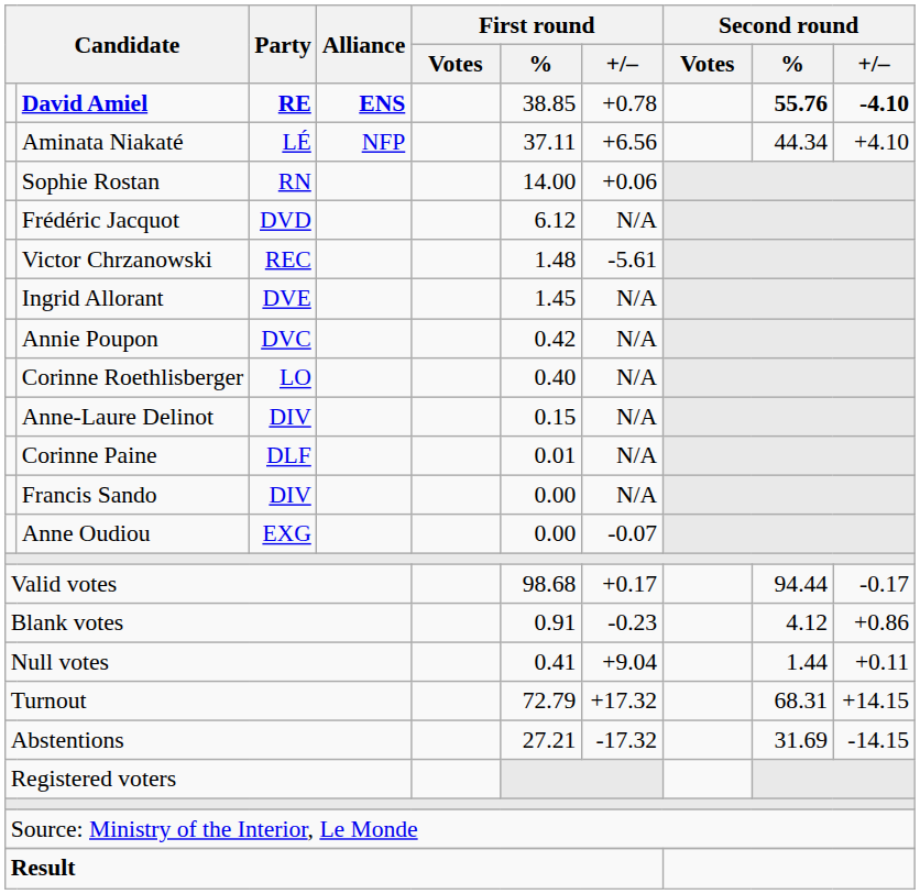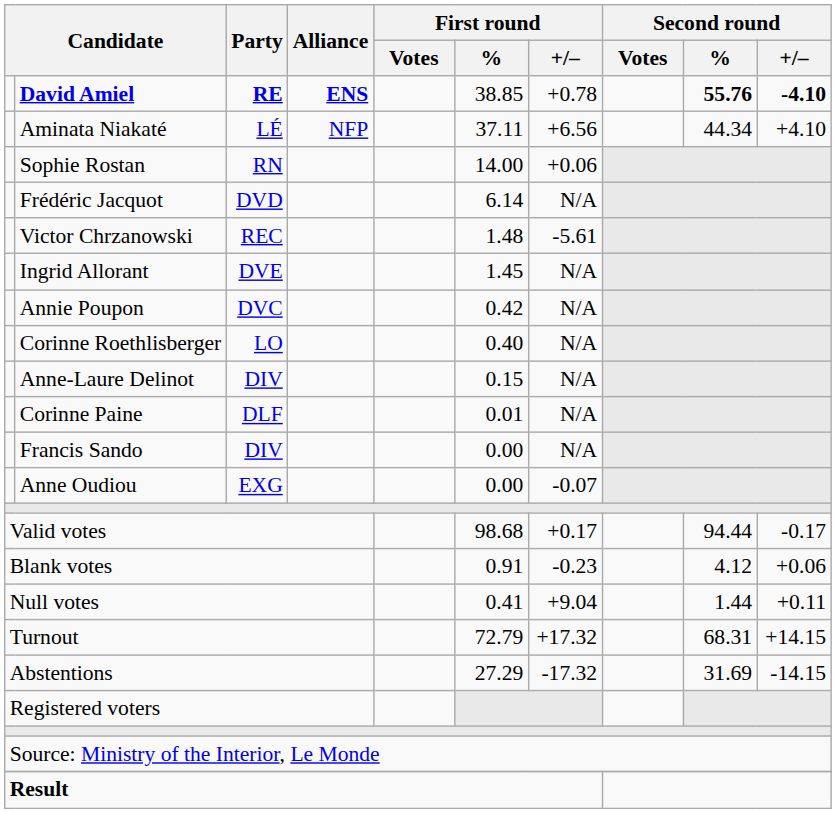Frédéric Jacquot | First round / %: 6.12 -> 6.14
Blank votes | Second round / +/–: +0.86 -> +0.06
Abstentions | First round / %: 27.21 -> 27.29
